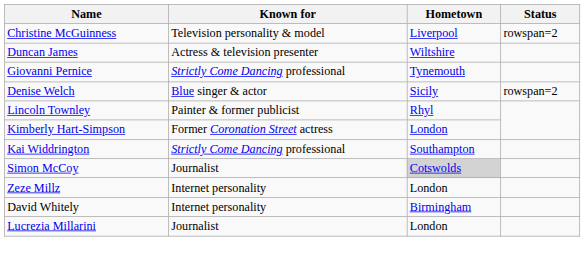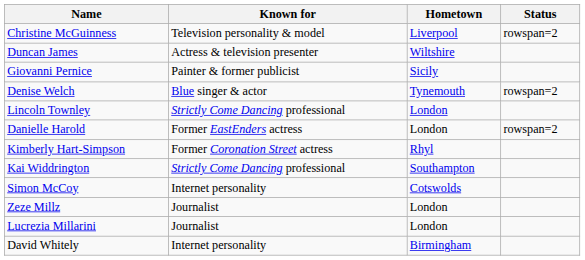Giovanni Pernice | Known for: Strictly Come Dancing professional -> Painter & former publicist
Giovanni Pernice | Hometown: Tynemouth -> Sicily
Denise Welch | Hometown: Sicily -> Tynemouth
Lincoln Townley | Known for: Painter & former publicist -> Strictly Come Dancing professional
Lincoln Townley | Hometown: Rhyl -> London
+ row: Danielle Harold | Former EastEnders actress | London | rowspan=2
Kimberly Hart-Simpson | Hometown: London -> Rhyl
Simon McCoy | Known for: Journalist -> Internet personality
Simon McCoy | Hometown: lightgrey background -> no background
Zeze Millz | Known for: Internet personality -> Journalist
rows swapped: Lucrezia Millarini <-> David Whitely
